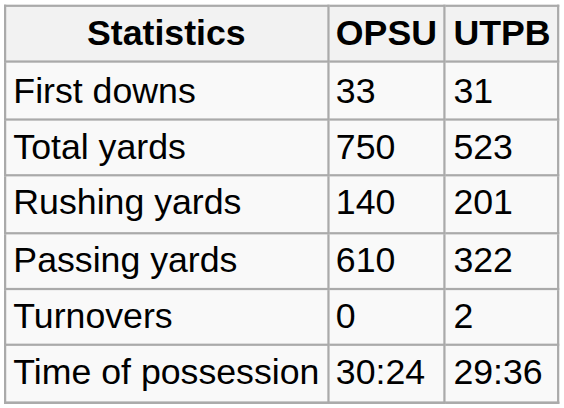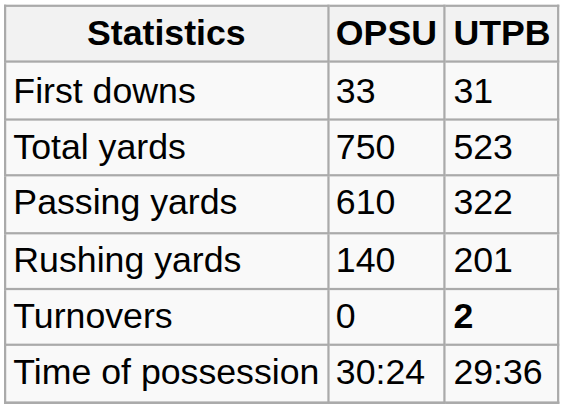rows swapped: Rushing yards <-> Passing yards
Turnovers | UTPB: normal -> bold
